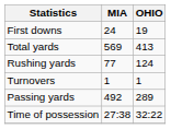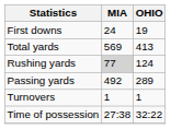Rushing yards | MIA: no background -> lightgrey background
rows swapped: Passing yards <-> Turnovers
